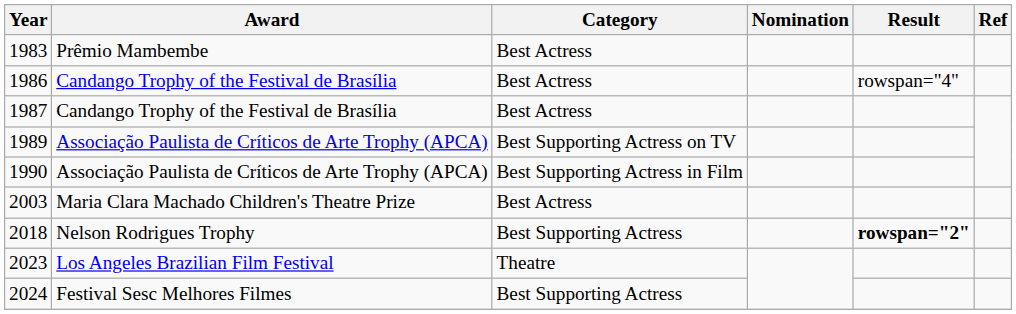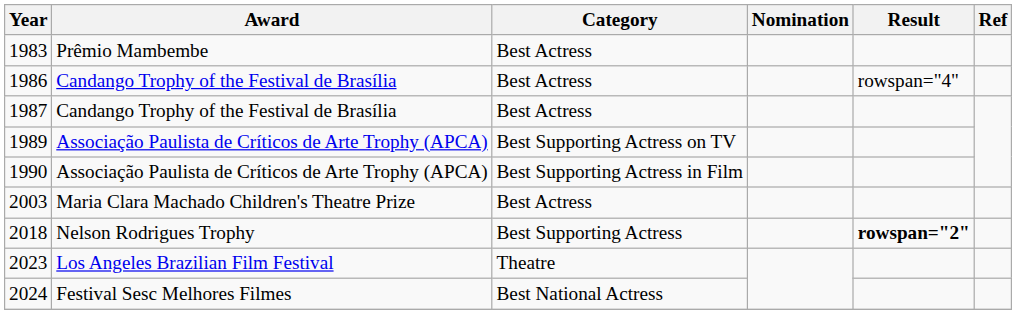2024 | Category: Best Supporting Actress -> Best National Actress
